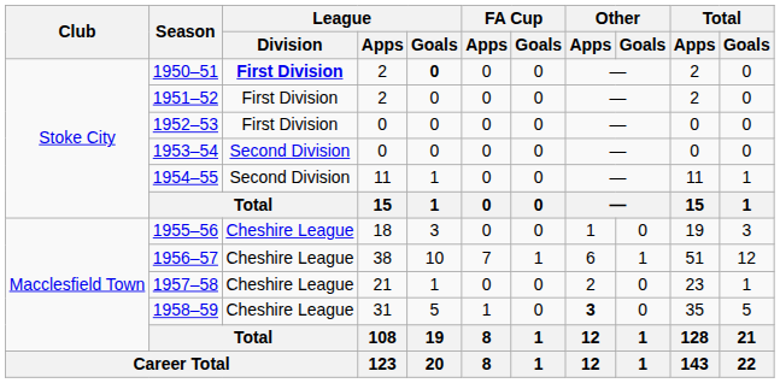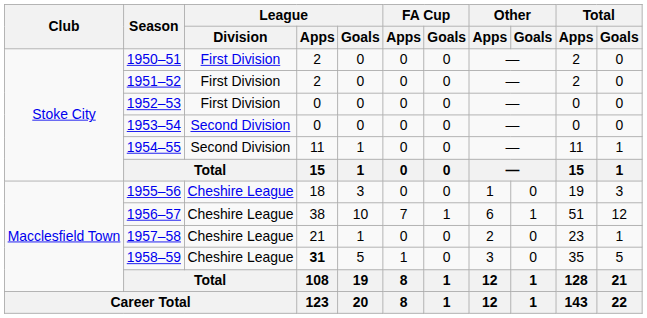1950–51 | League / Division: bold -> normal
1950–51 | League / Goals: bold -> normal
1958–59 | League / Apps: normal -> bold
1958–59 | Other / Apps: bold -> normal
